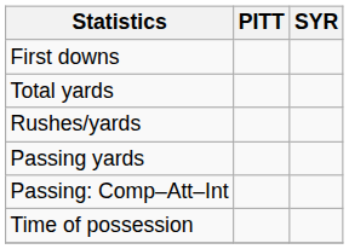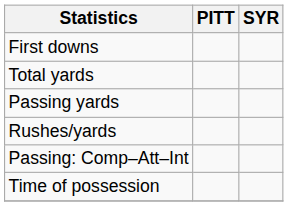rows swapped: Rushes/yards <-> Passing yards
